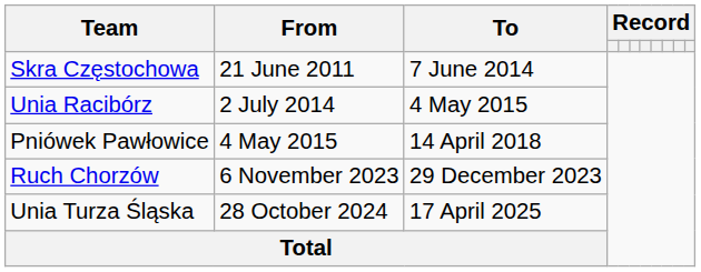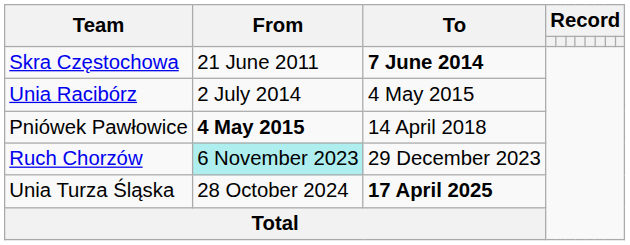Skra Częstochowa | To: normal -> bold
Pniówek Pawłowice | From: normal -> bold
Ruch Chorzów | From: no background -> paleturquoise background
Unia Turza Śląska | To: normal -> bold
